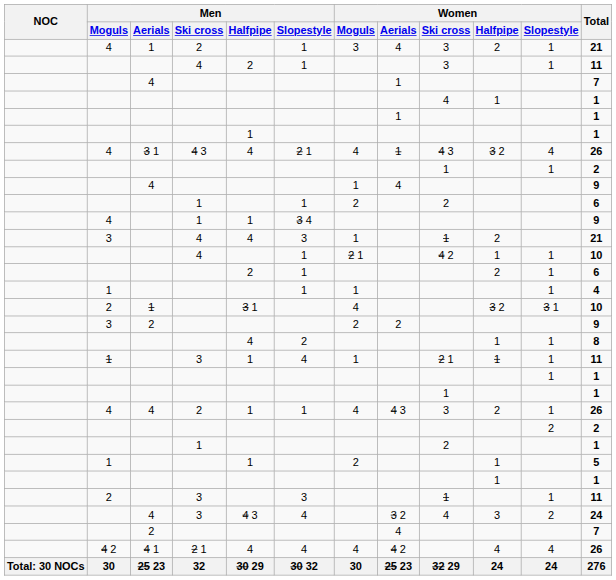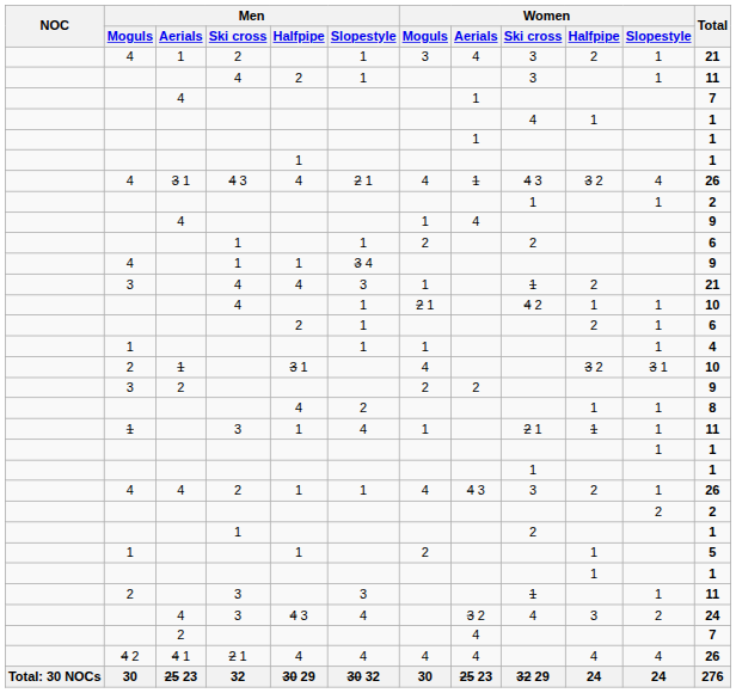row 32 | Women / Aerials: 4 2 -> 4
